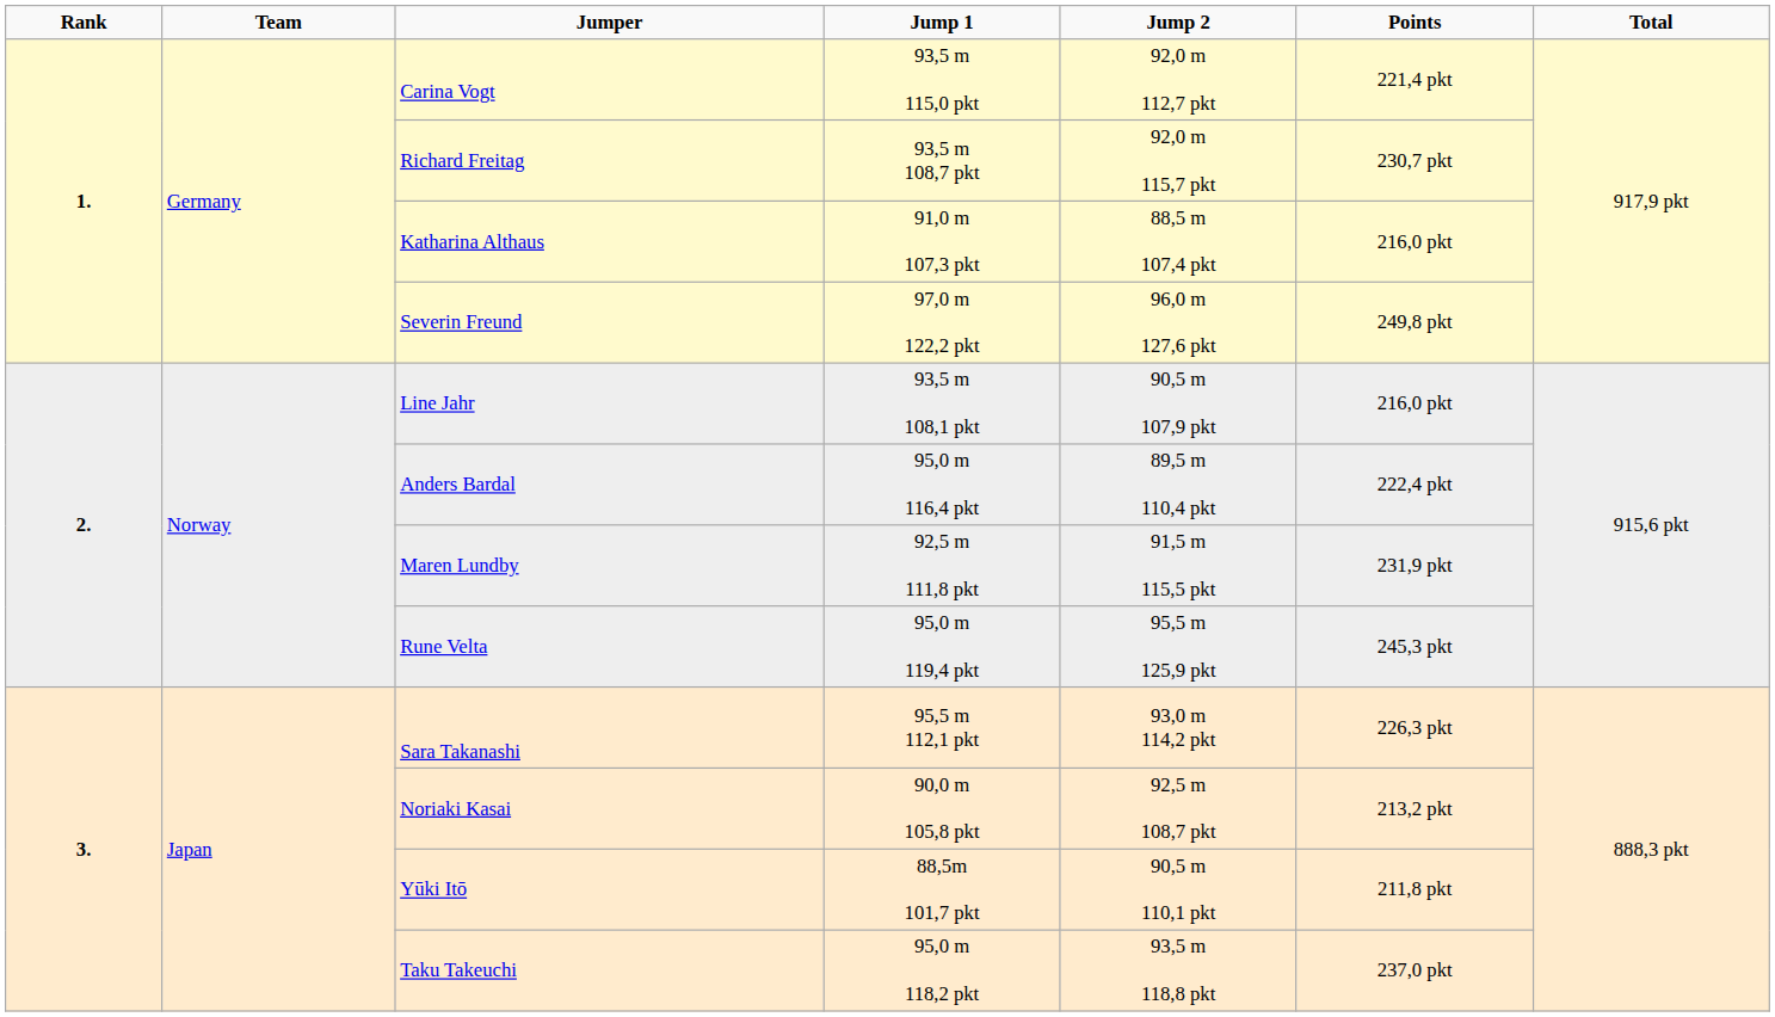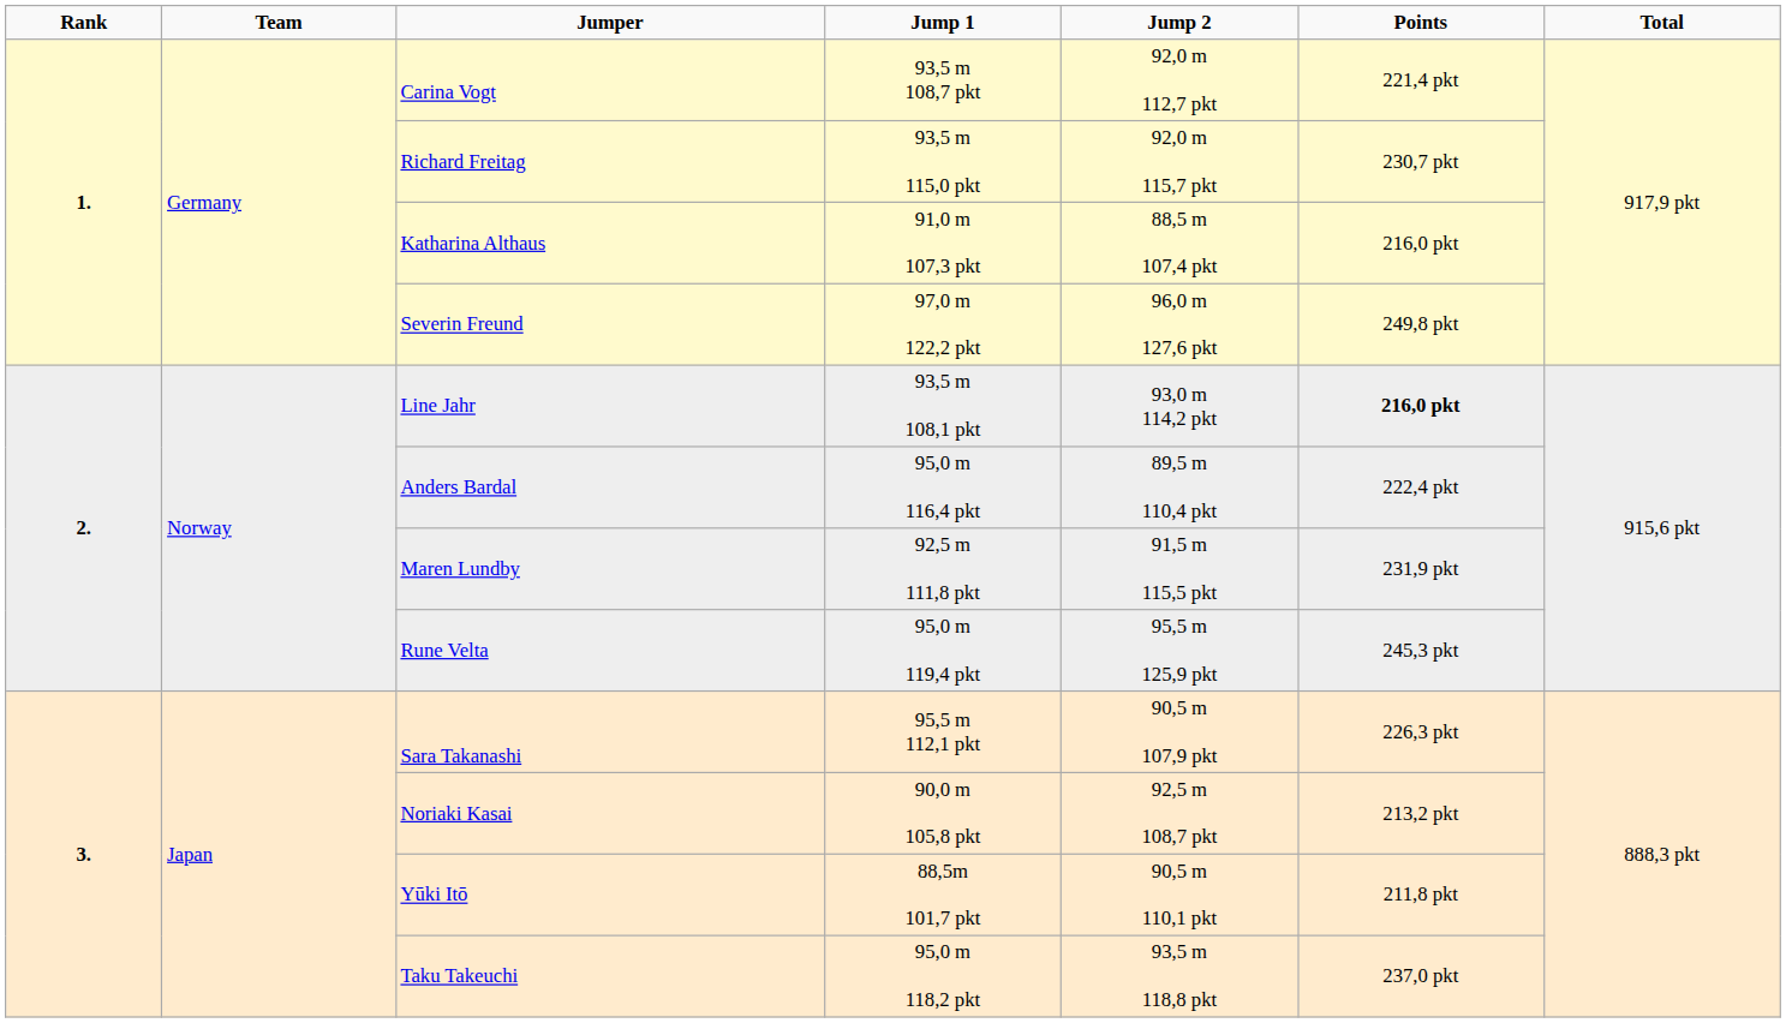Carina Vogt | Jump 1: 93,5 m 115,0 pkt -> 93,5 m 108,7 pkt
Richard Freitag | Jump 1: 93,5 m 108,7 pkt -> 93,5 m 115,0 pkt
Line Jahr | Jump 2: 90,5 m 107,9 pkt -> 93,0 m 114,2 pkt
Line Jahr | Points: normal -> bold
Sara Takanashi | Jump 2: 93,0 m 114,2 pkt -> 90,5 m 107,9 pkt
